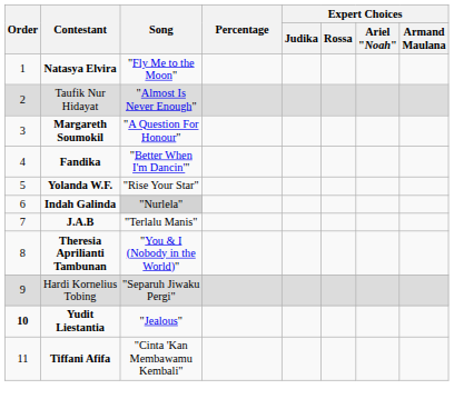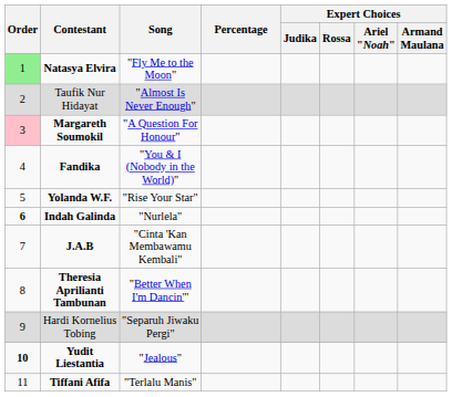Natasya Elvira | Order: no background -> lightgreen background
Margareth Soumokil | Order: no background -> pink background
Fandika | Song: "Better When I'm Dancin'" -> "You & I (Nobody in the World)"
Indah Galinda | Order: normal -> bold
Indah Galinda | Song: lightgrey background -> no background
J.A.B | Song: "Terlalu Manis" -> "Cinta 'Kan Membawamu Kembali"
Theresia Aprilianti Tambunan | Song: "You & I (Nobody in the World)" -> "Better When I'm Dancin'"
Tiffani Afifa | Song: "Cinta 'Kan Membawamu Kembali" -> "Terlalu Manis"
